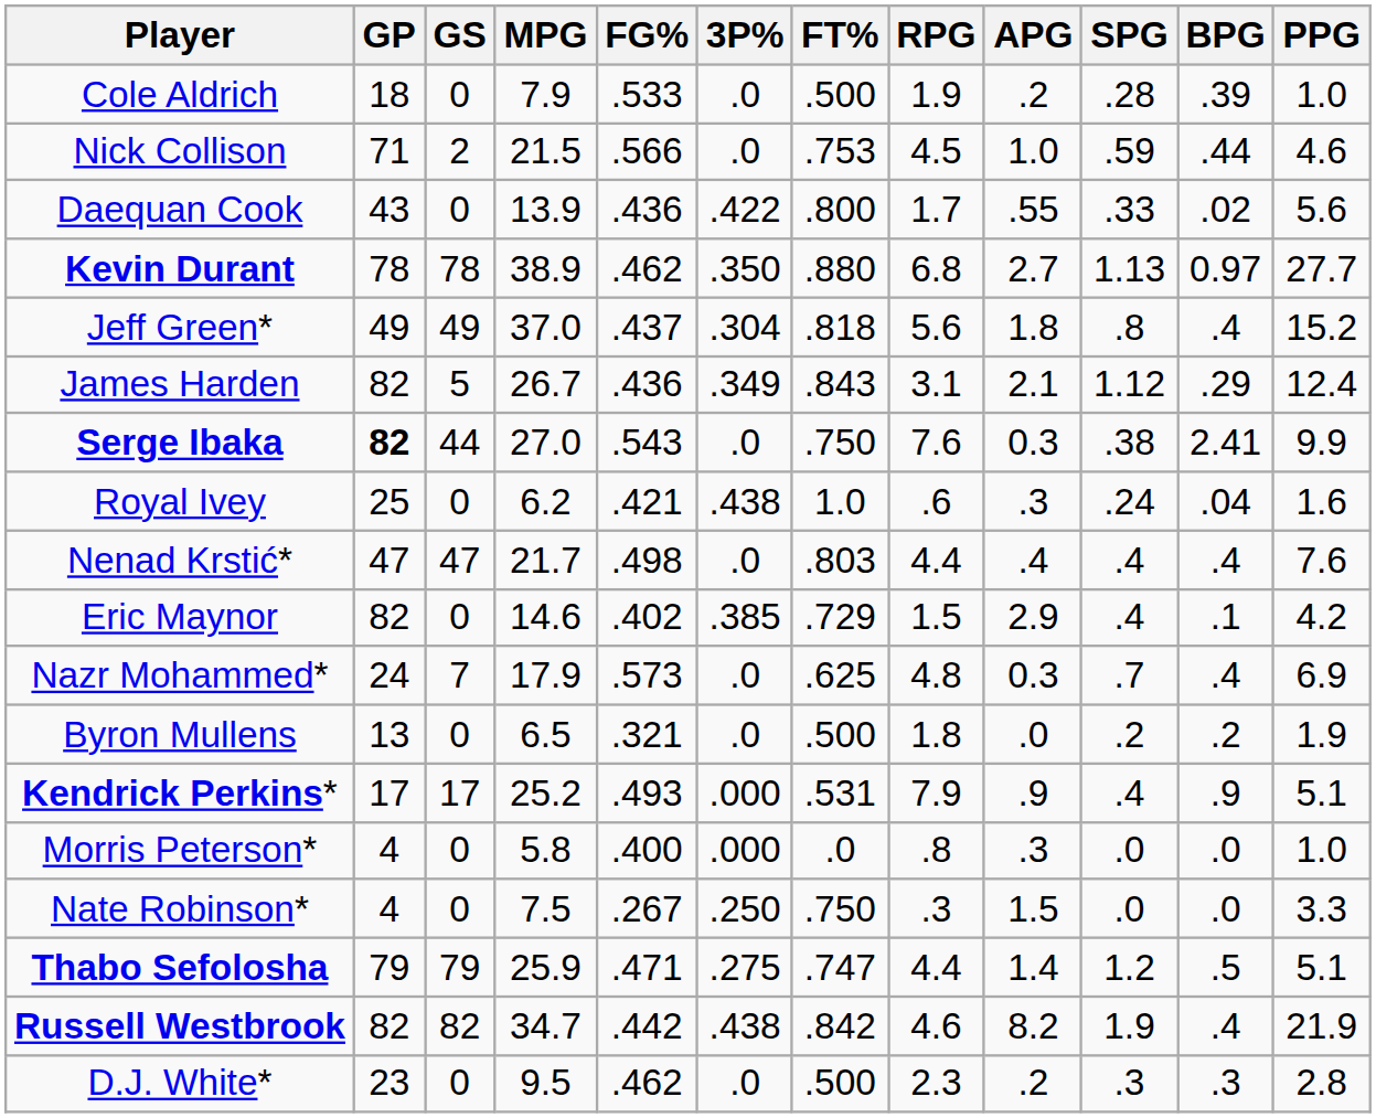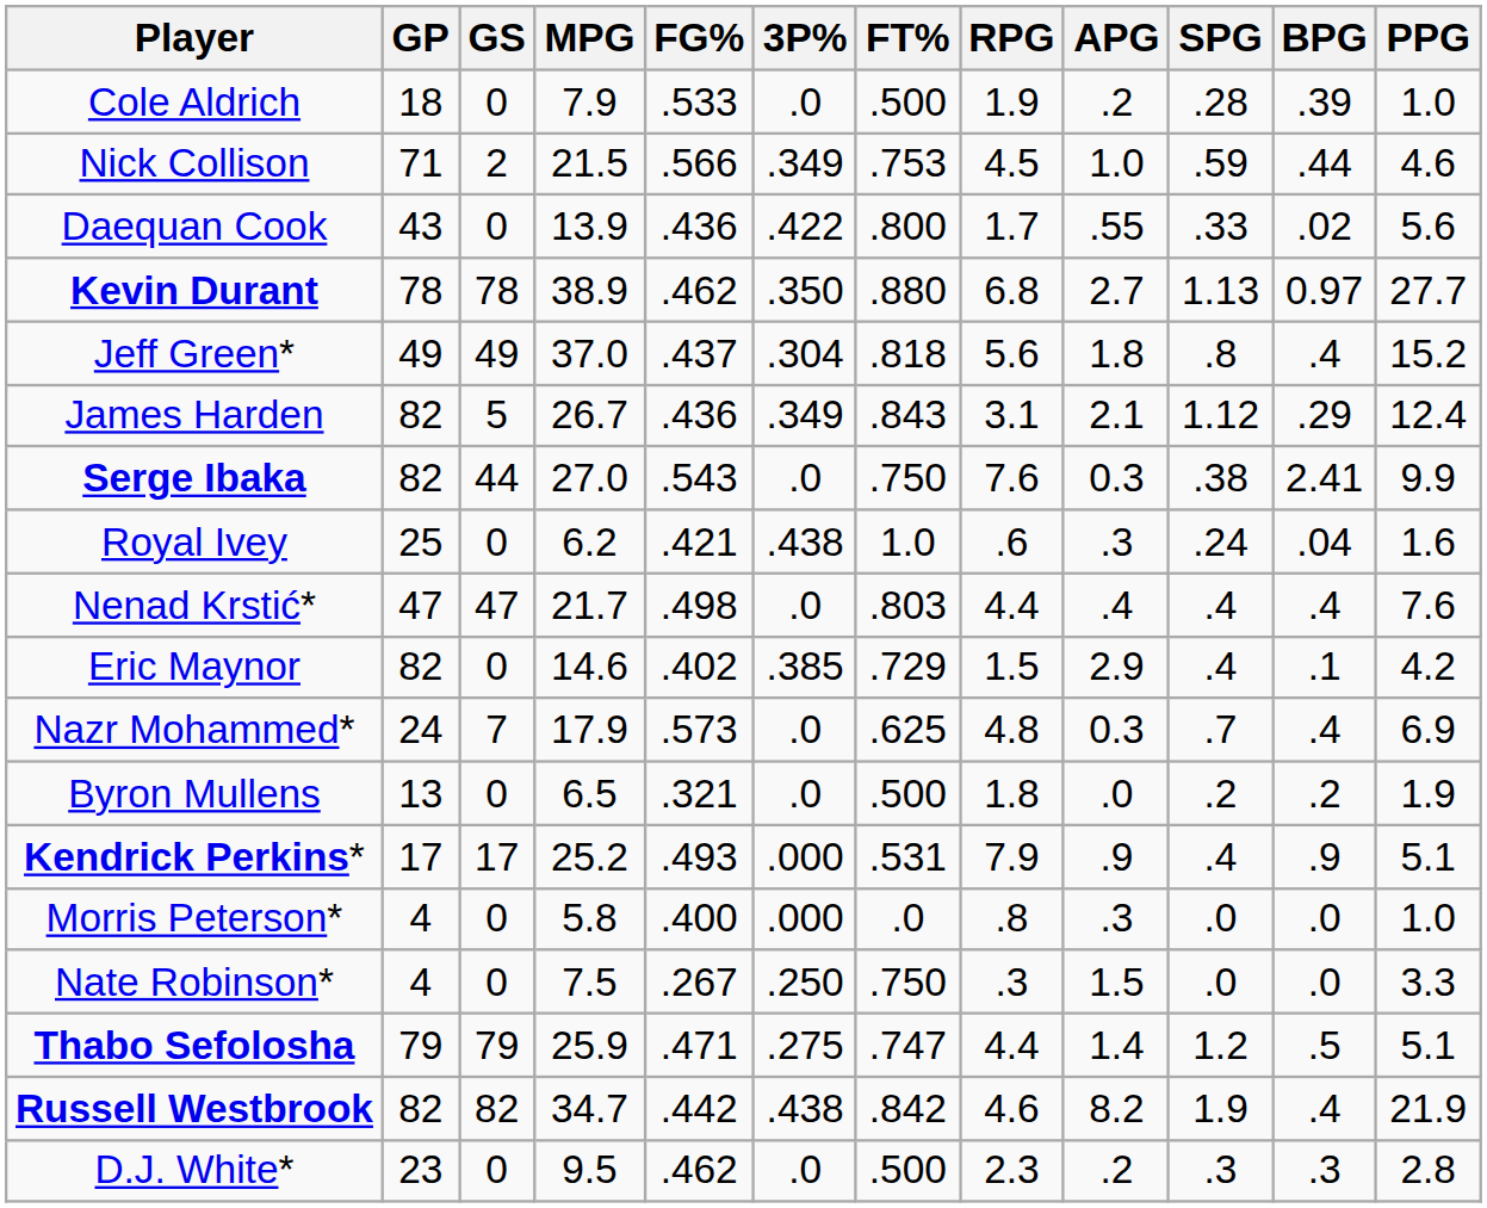Nick Collison | 3P%: .0 -> .349
Serge Ibaka | GP: bold -> normal
